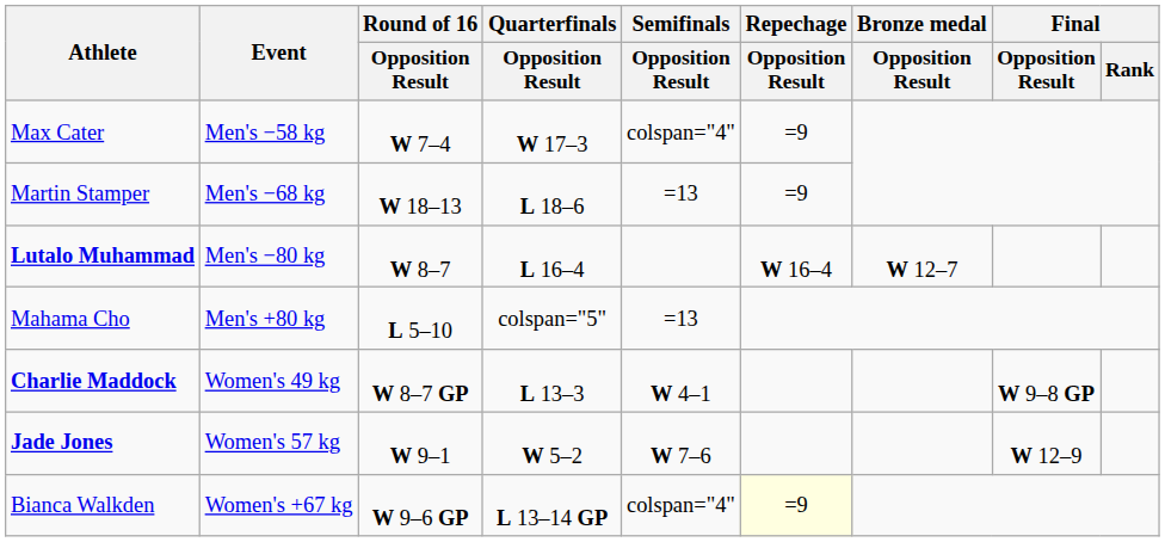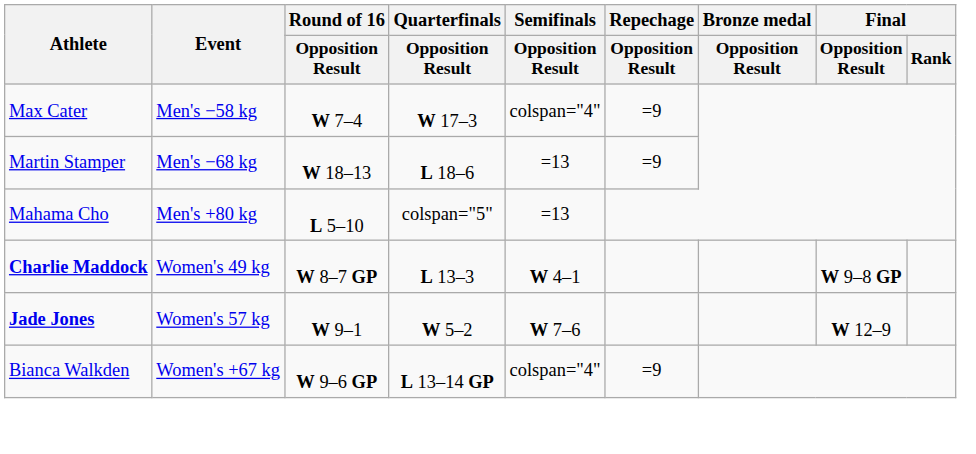- row: Lutalo Muhammad | Men's −80 kg | W 8–7 | L 16–4 | W 16–4 | W 12–7
Bianca Walkden | Repechage / Opposition Result: lightyellow background -> no background
